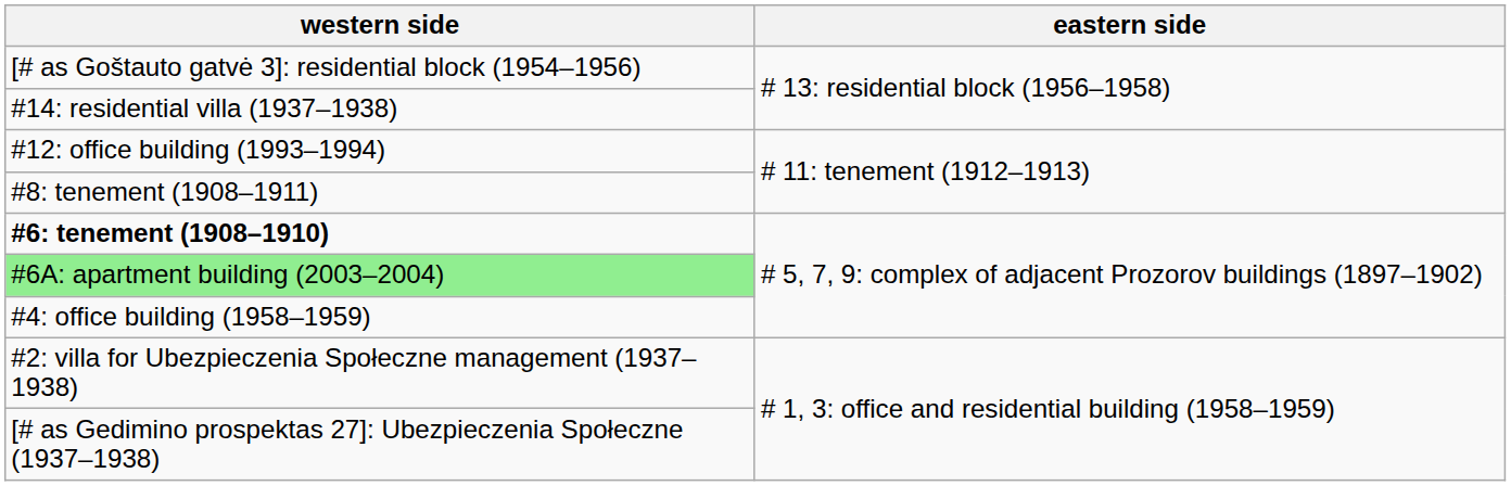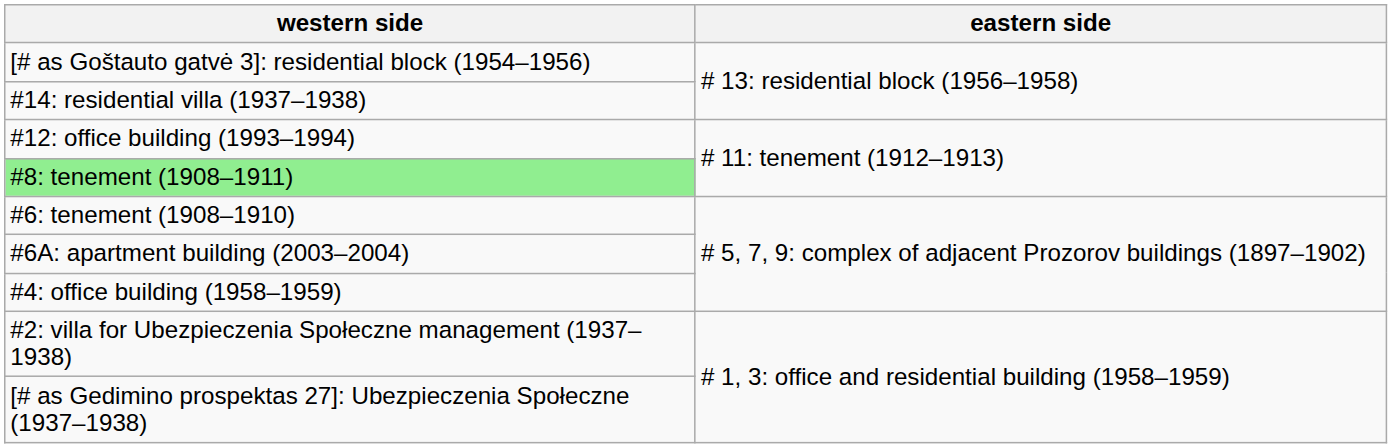#8: tenement (1908–1911) | western side: no background -> lightgreen background
#6: tenement (1908–1910) | western side: bold -> normal
#6A: apartment building (2003–2004) | western side: lightgreen background -> no background
